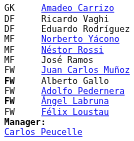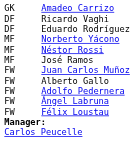Alberto Gallo | column 1: bold -> normal
Ángel Labruna | column 1: bold -> normal
